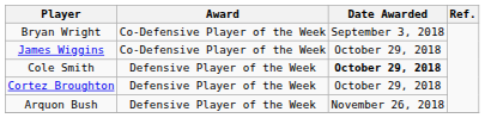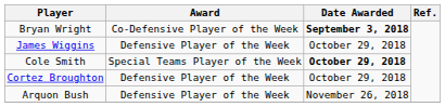Bryan Wright | Date Awarded: normal -> bold
James Wiggins | Award: Co-Defensive Player of the Week -> Defensive Player of the Week
Cole Smith | Award: Defensive Player of the Week -> Special Teams Player of the Week
